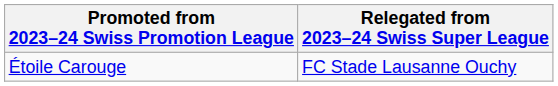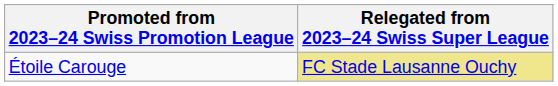Étoile Carouge | Relegated from 2023–24 Swiss Super League: no background -> khaki background
